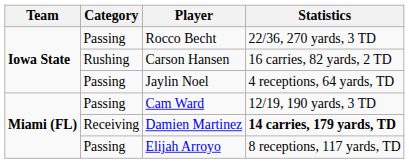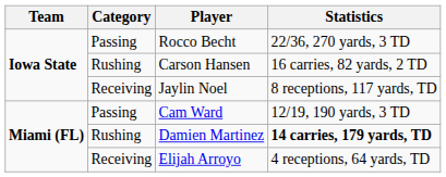Jaylin Noel | Category: Passing -> Receiving
Jaylin Noel | Statistics: 4 receptions, 64 yards, TD -> 8 receptions, 117 yards, TD
Damien Martinez | Category: Receiving -> Rushing
Elijah Arroyo | Category: Passing -> Receiving
Elijah Arroyo | Statistics: 8 receptions, 117 yards, TD -> 4 receptions, 64 yards, TD
